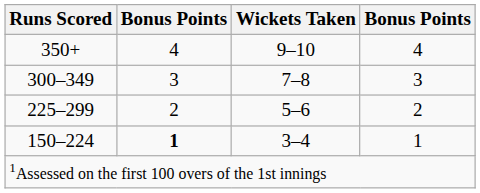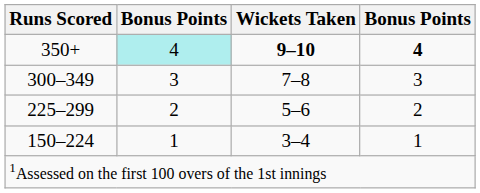350+ | column 2: no background -> paleturquoise background
350+ | Wickets Taken: normal -> bold
350+ | column 4: normal -> bold
150–224 | column 2: bold -> normal
